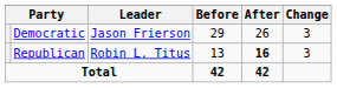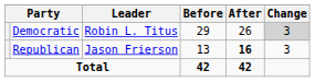Democratic | Leader: Jason Frierson -> Robin L. Titus
Democratic | Change: no background -> lightgrey background
Republican | Leader: Robin L. Titus -> Jason Frierson
